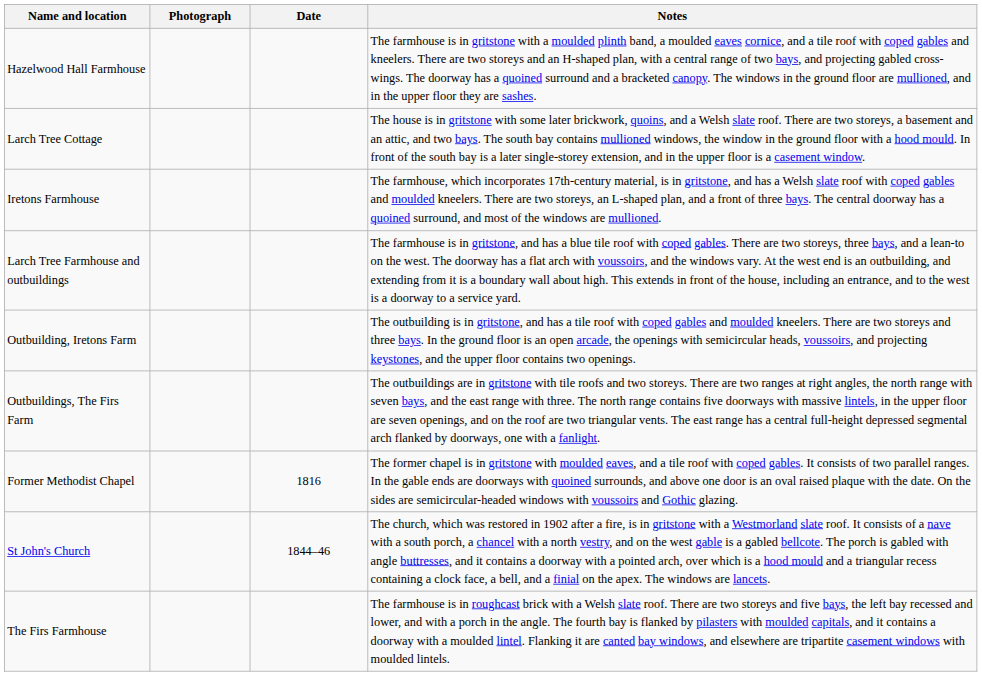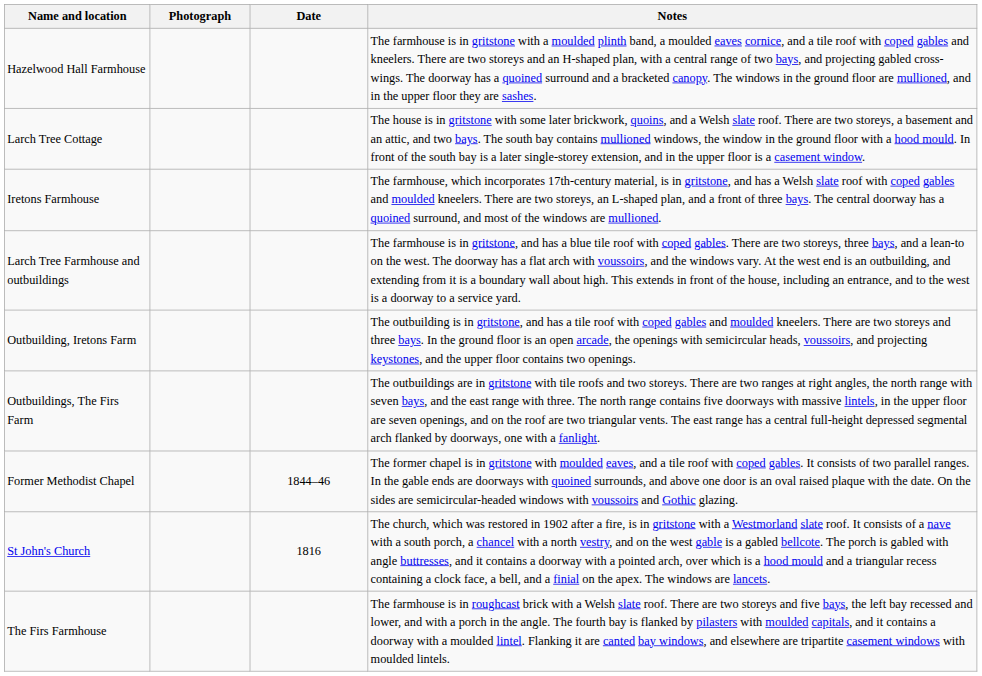Former Methodist Chapel | Date: 1816 -> 1844–46
St John's Church | Date: 1844–46 -> 1816
